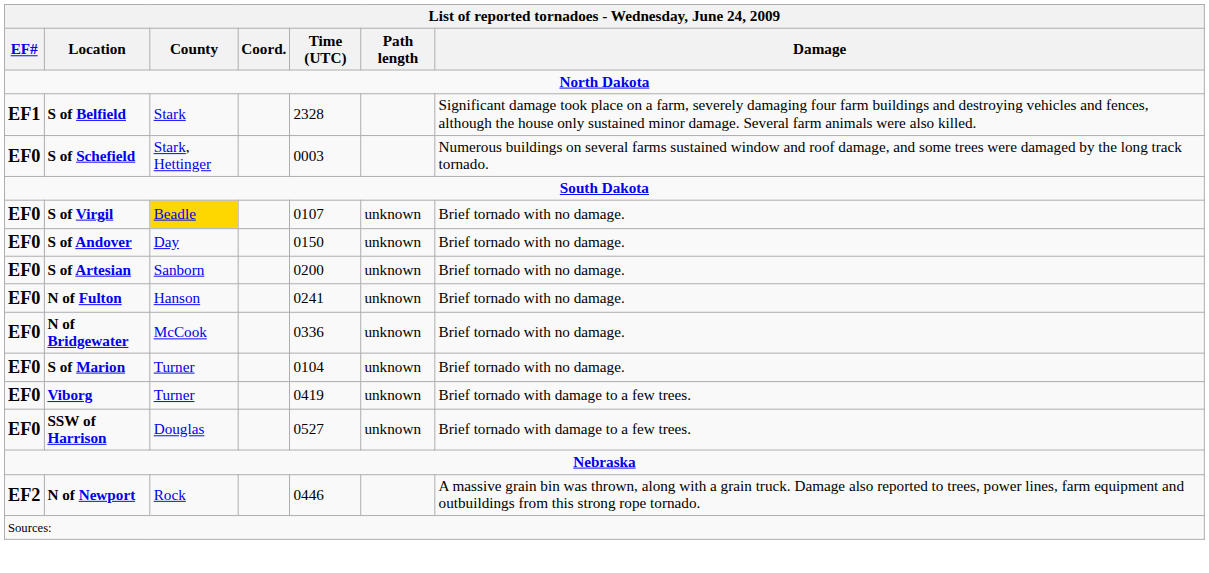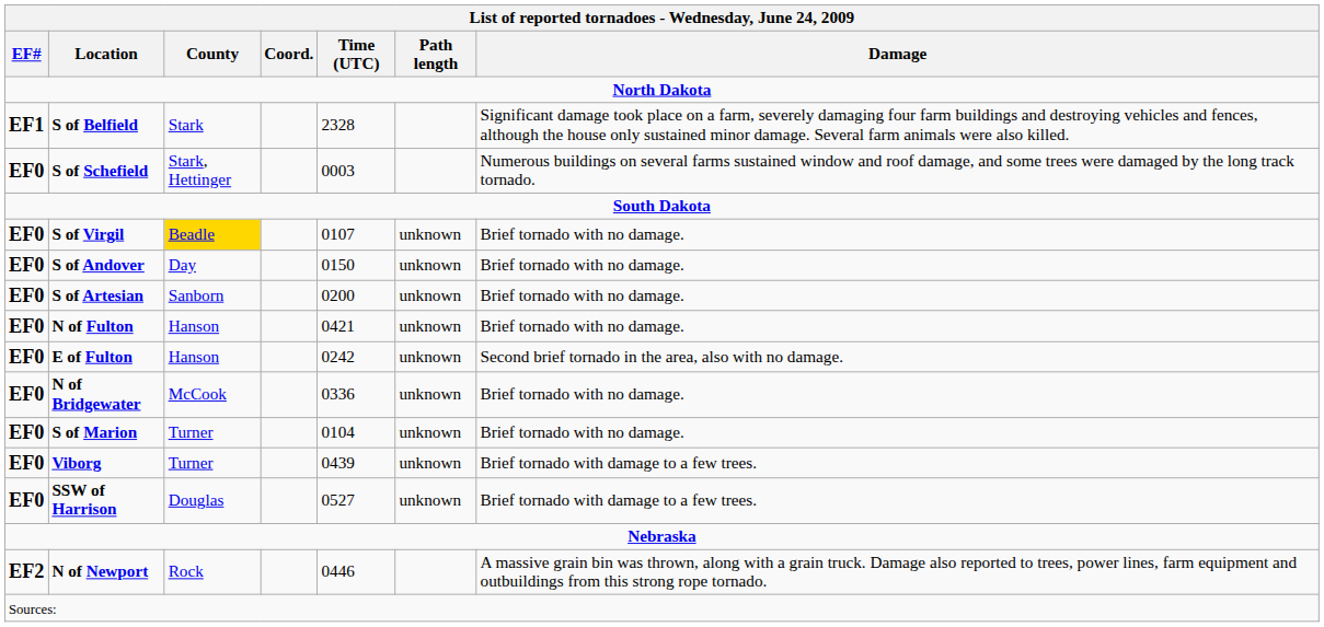N of Fulton | Time (UTC): 0241 -> 0421
+ row: EF0 | E of Fulton | Hanson | 0242 | unknown | Second brief tornado in the area, also with no damage.
Viborg | Time (UTC): 0419 -> 0439
